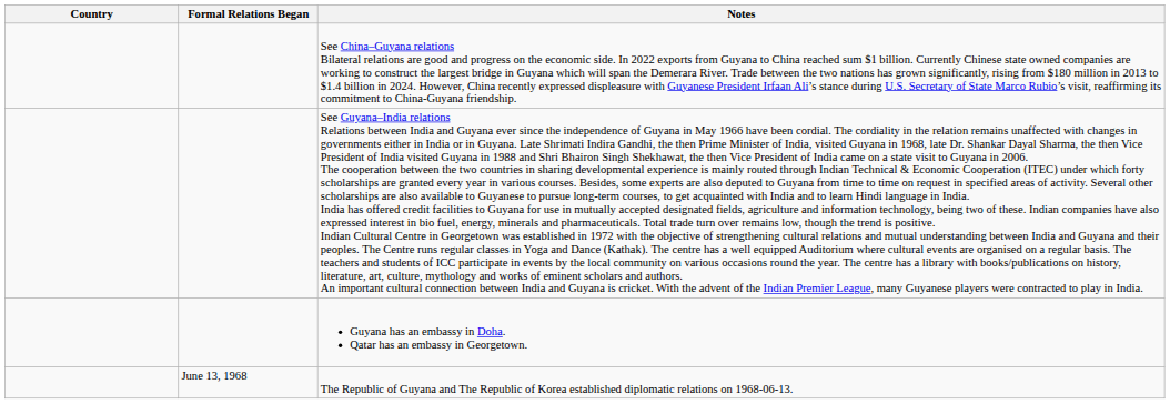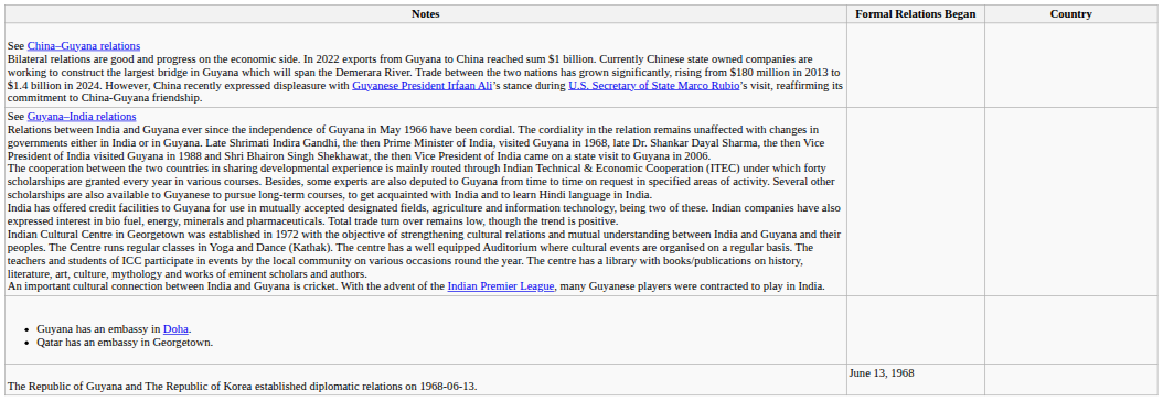columns swapped: Country <-> Notes
